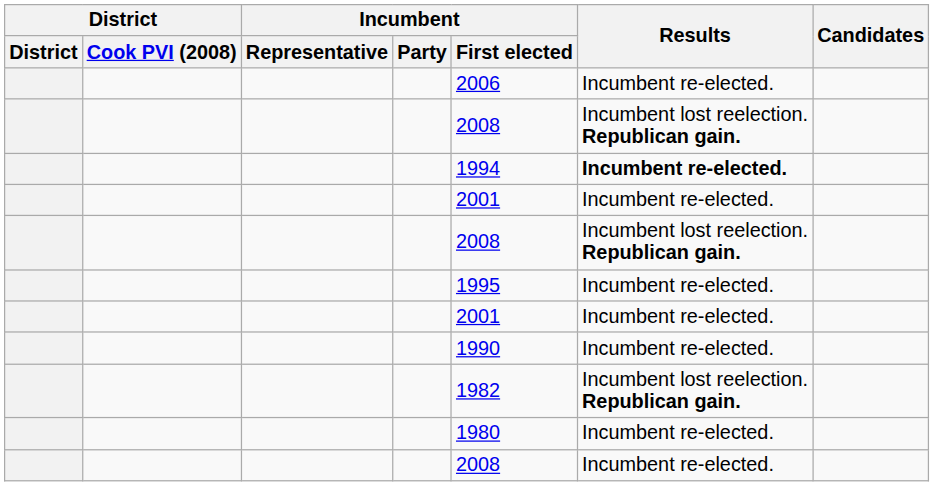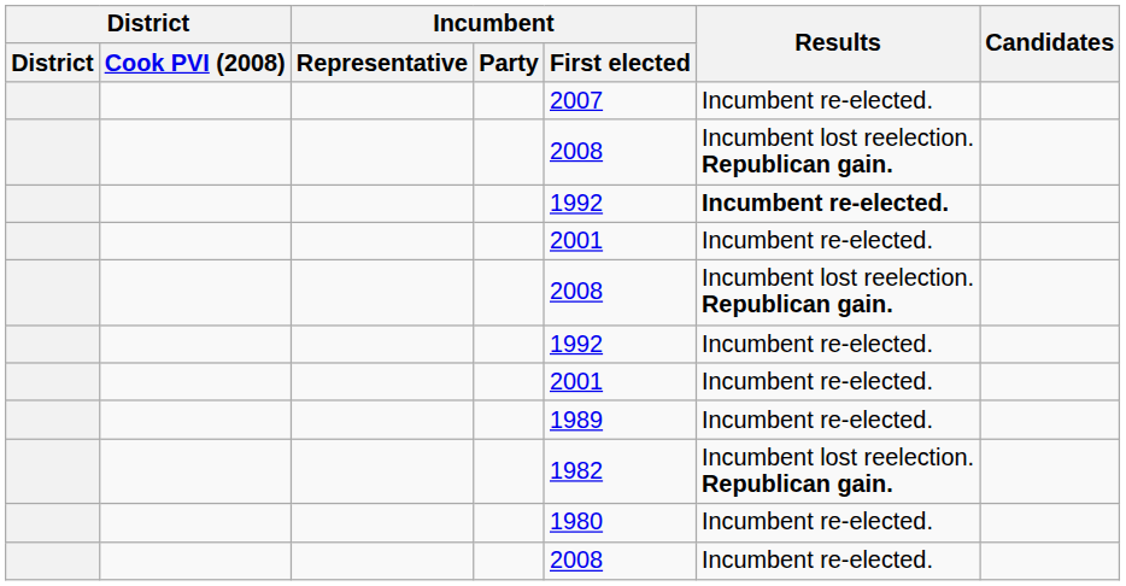row 3 | Incumbent / First elected: 2006 -> 2007
row 5 | Incumbent / First elected: 1994 -> 1992
row 8 | Incumbent / First elected: 1995 -> 1992
row 10 | Incumbent / First elected: 1990 -> 1989
